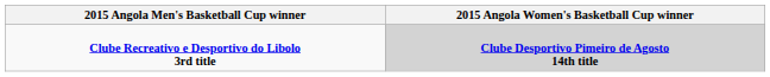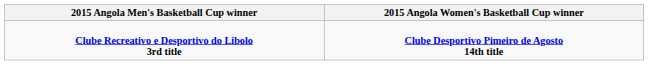Clube Recreativo e Desportivo do Libolo 3rd title | 2015 Angola Women's Basketball Cup winner: lightgrey background -> no background
